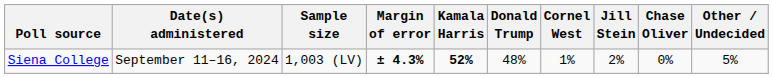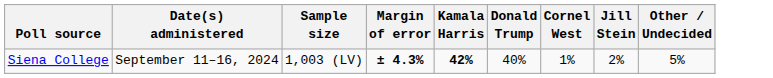- column: Chase Oliver | 0%
Siena College | Kamala Harris: 52% -> 42%
Siena College | Donald Trump: 48% -> 40%
